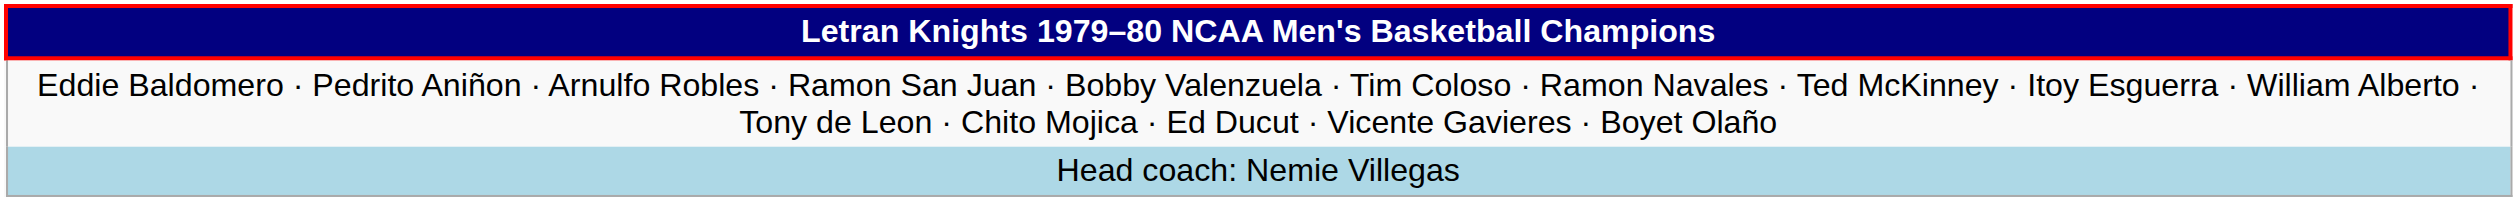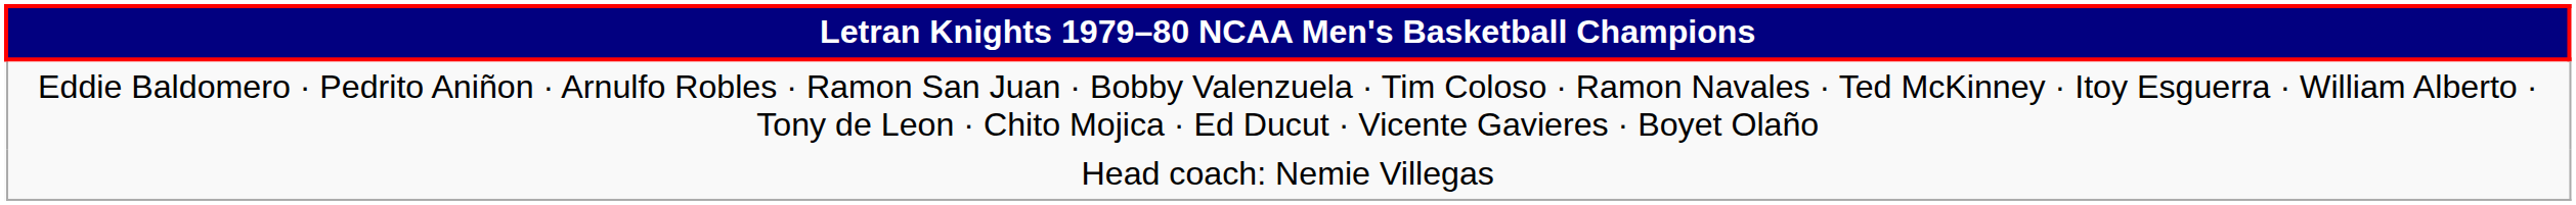row 3 | column 1: lightblue background -> no background
